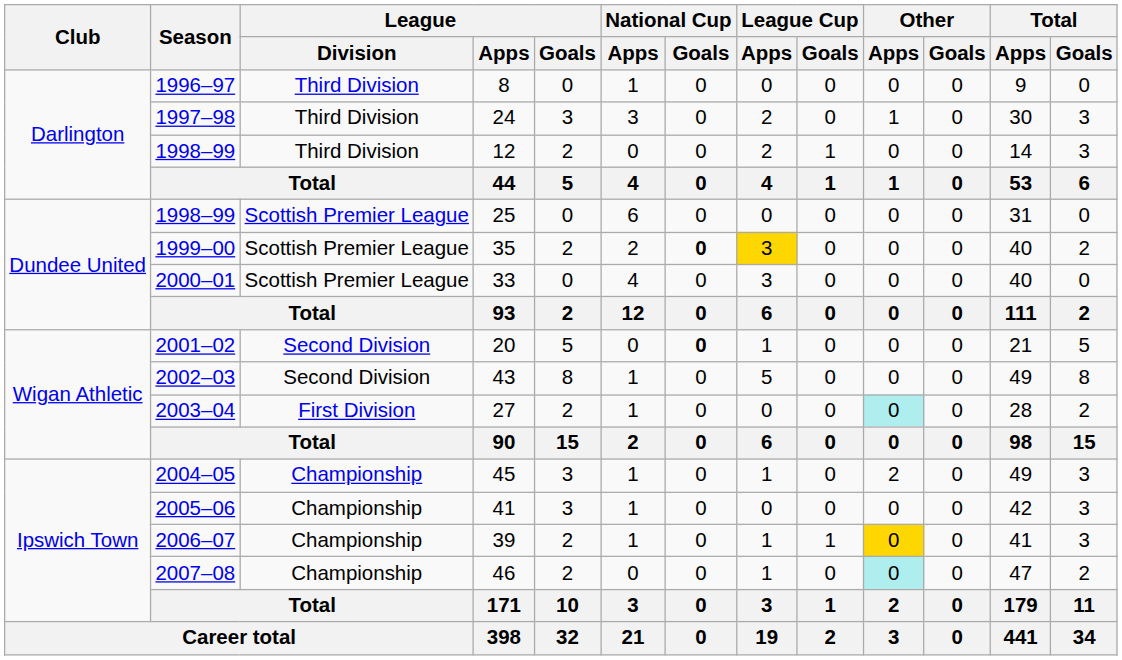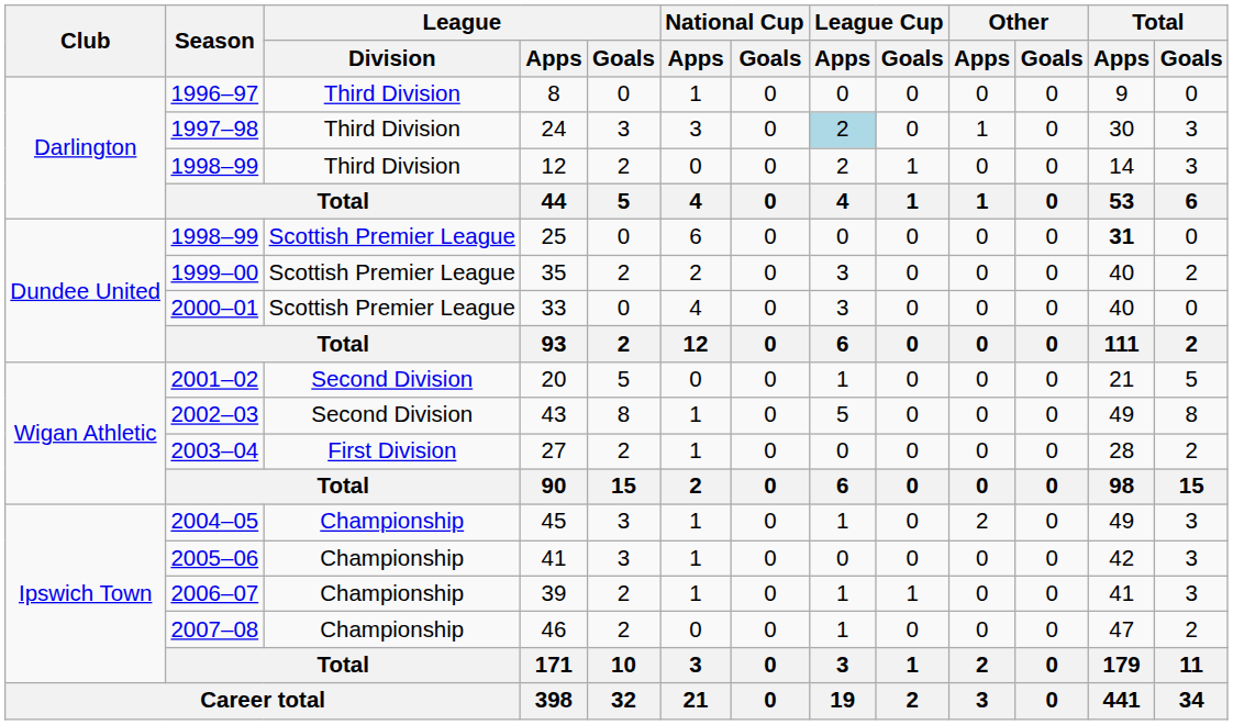24 | League Cup / Apps: no background -> lightblue background
25 | Total / Apps: normal -> bold
35 | National Cup / Goals: bold -> normal
35 | League Cup / Apps: gold background -> no background
20 | National Cup / Goals: bold -> normal
27 | Other / Apps: paleturquoise background -> no background
39 | Other / Apps: gold background -> no background
46 | Other / Apps: paleturquoise background -> no background
